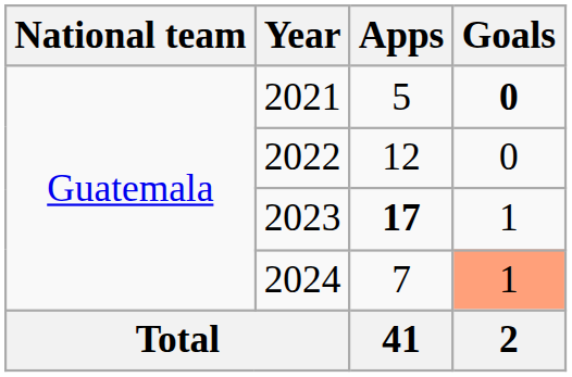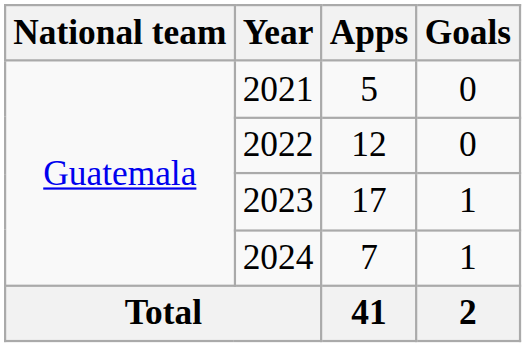2021 | Goals: bold -> normal
2023 | Apps: bold -> normal
2024 | Goals: lightsalmon background -> no background
